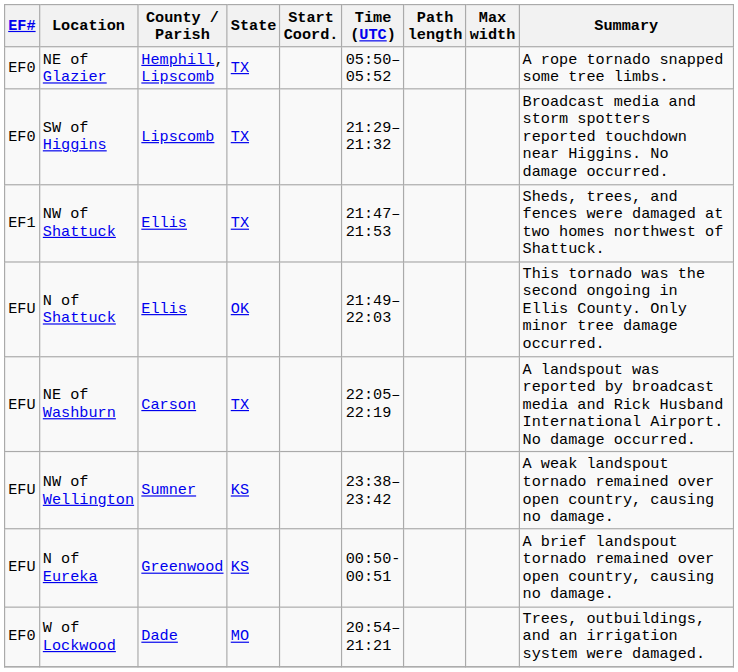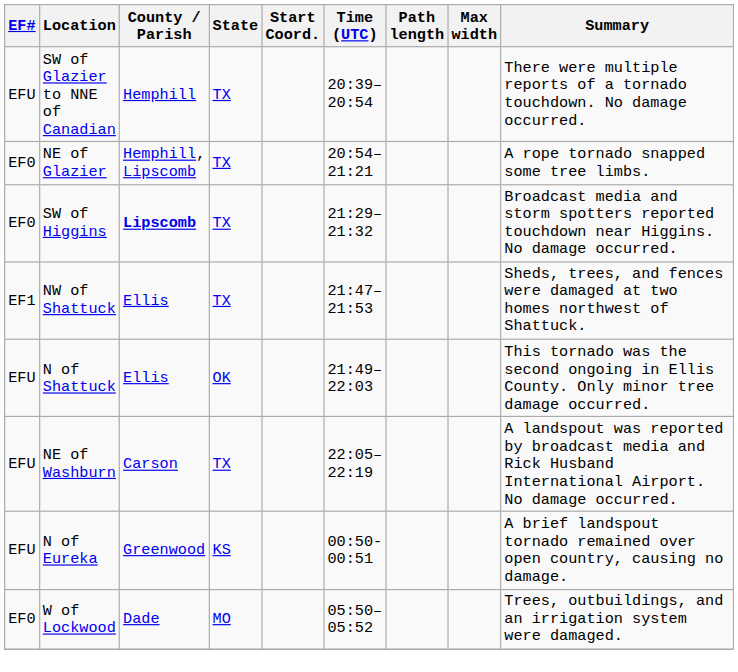+ row: EFU | SW of Glazier to NNE of Canadian | Hemphill | TX | 20:39–20:54 | There were multiple reports of a tornado touchdown. No damage occurred.
NE of Glazier | Time (UTC): 05:50–05:52 -> 20:54–21:21
SW of Higgins | County / Parish: normal -> bold
- row: EFU | NW of Wellington | Sumner | KS | 23:38–23:42 | A weak landspout tornado remained over open country, causing no damage.
W of Lockwood | Time (UTC): 20:54–21:21 -> 05:50–05:52
